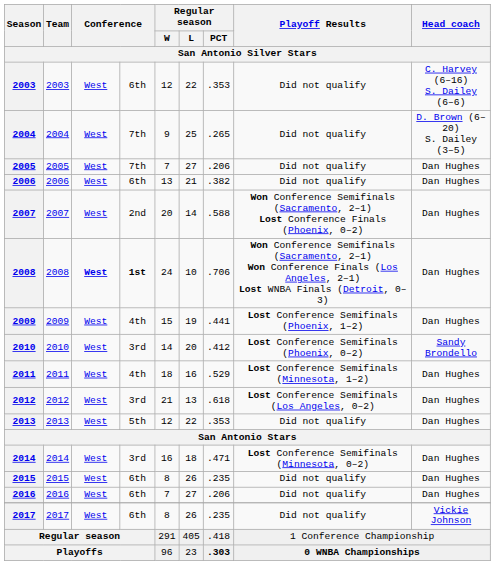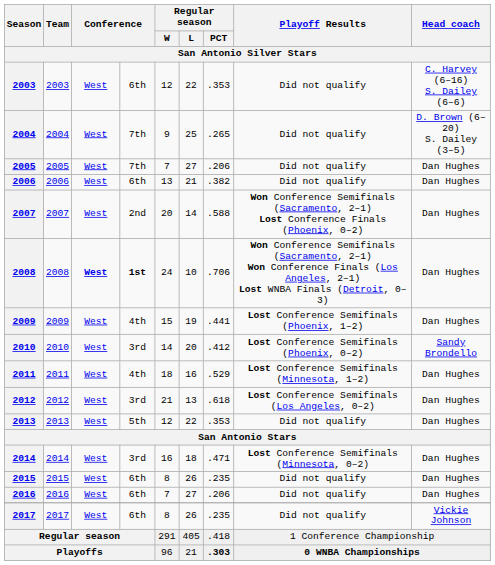Playoffs | Regular season / L: 23 -> 21
